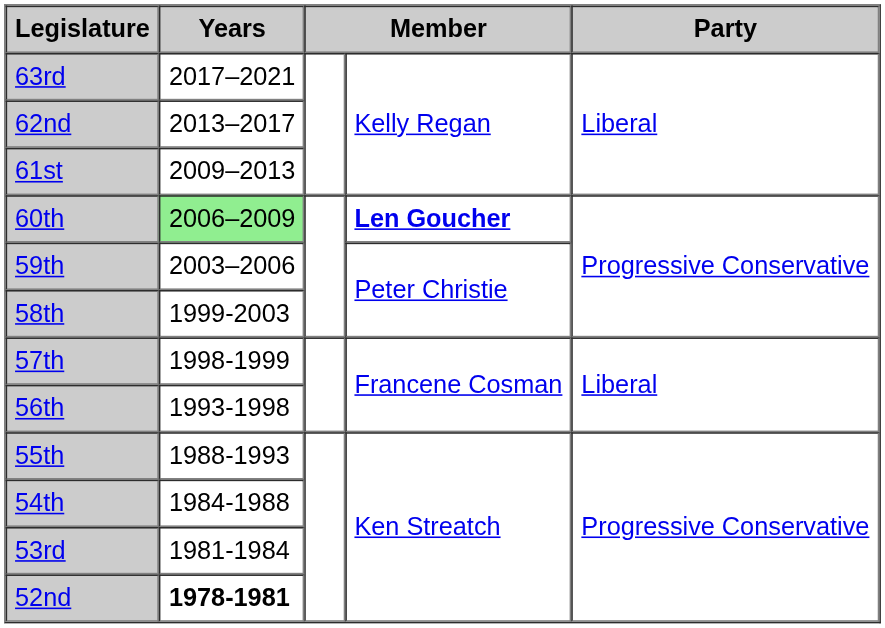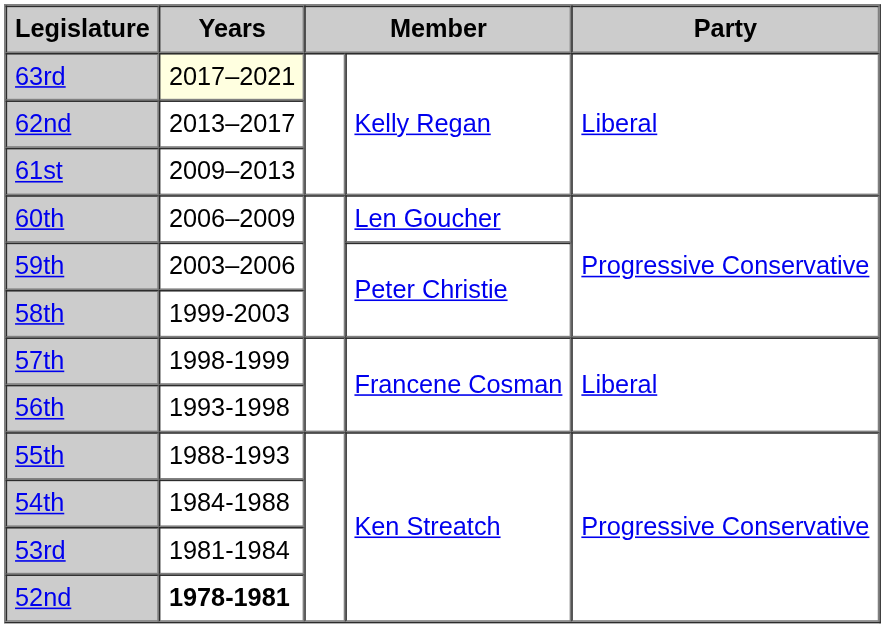63rd | Years: no background -> lightyellow background
60th | Years: lightgreen background -> no background
60th | column 4: bold -> normal
